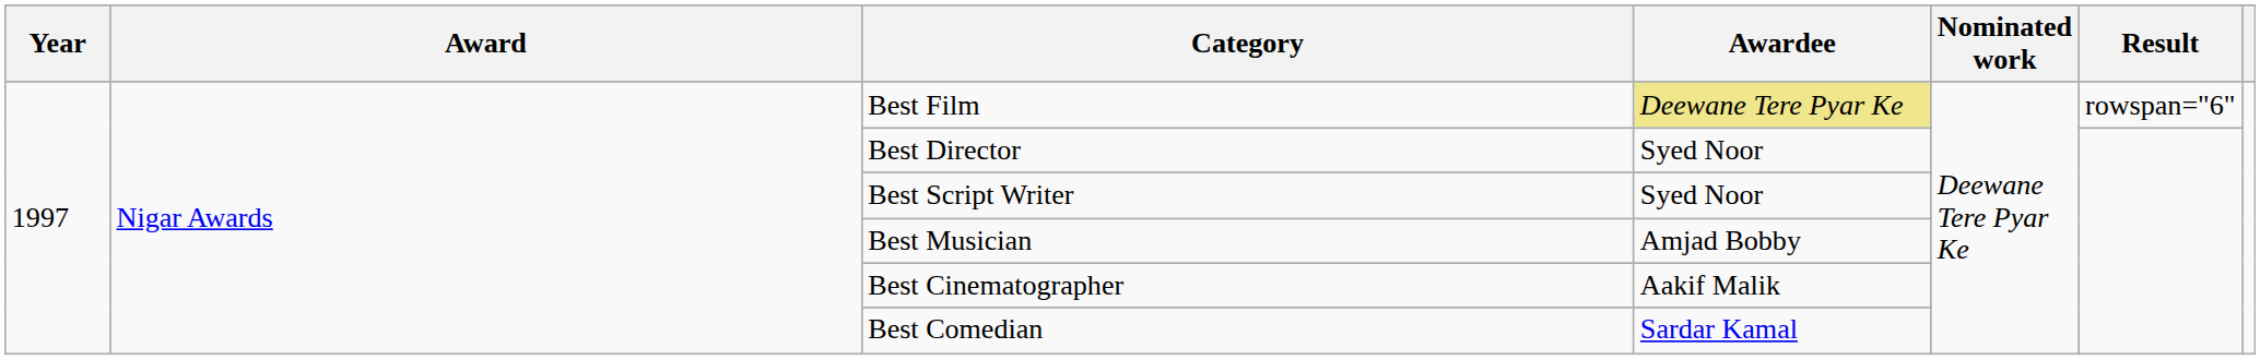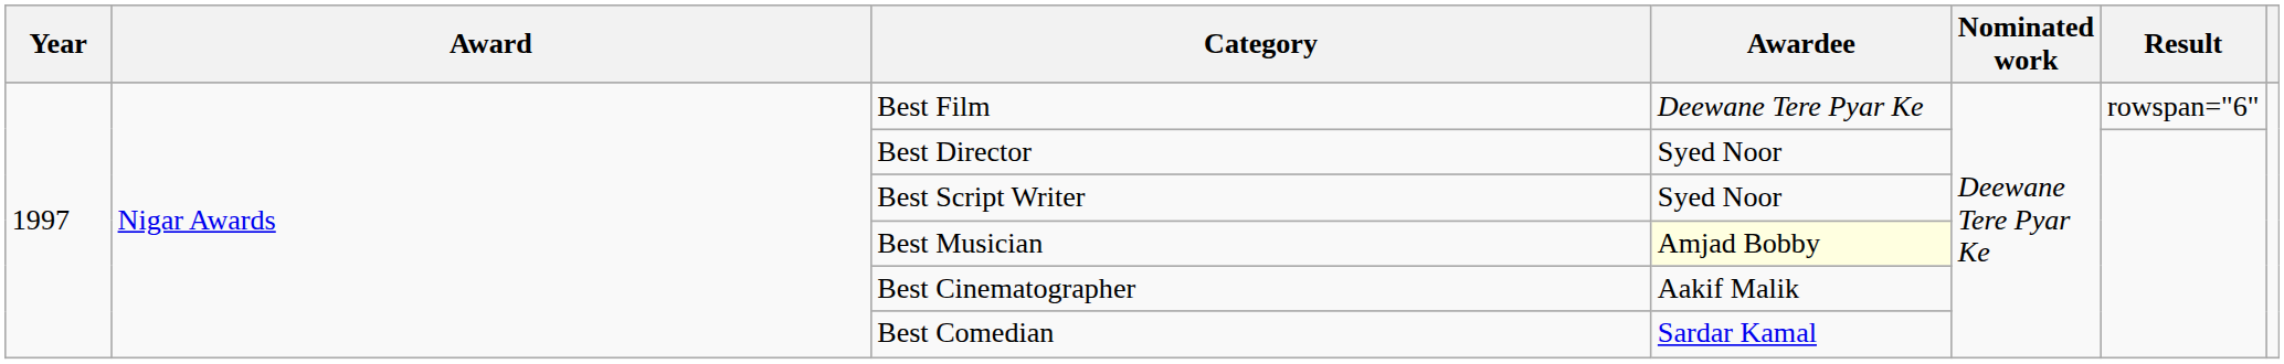Best Film | Awardee: khaki background -> no background
Best Musician | Awardee: no background -> lightyellow background
